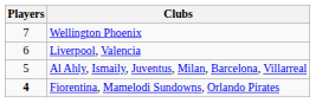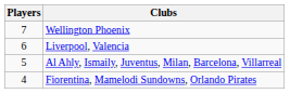Fiorentina, Mamelodi Sundowns, Orlando Pirates | Players: bold -> normal
